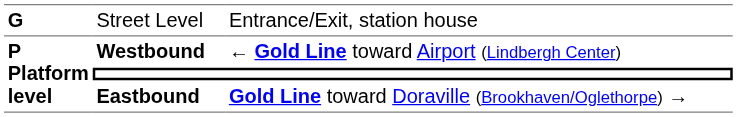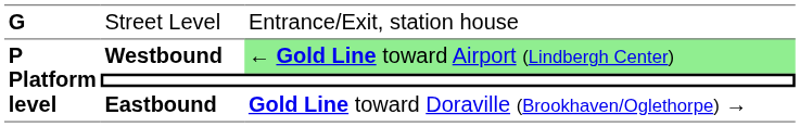Westbound | column 3: no background -> lightgreen background
